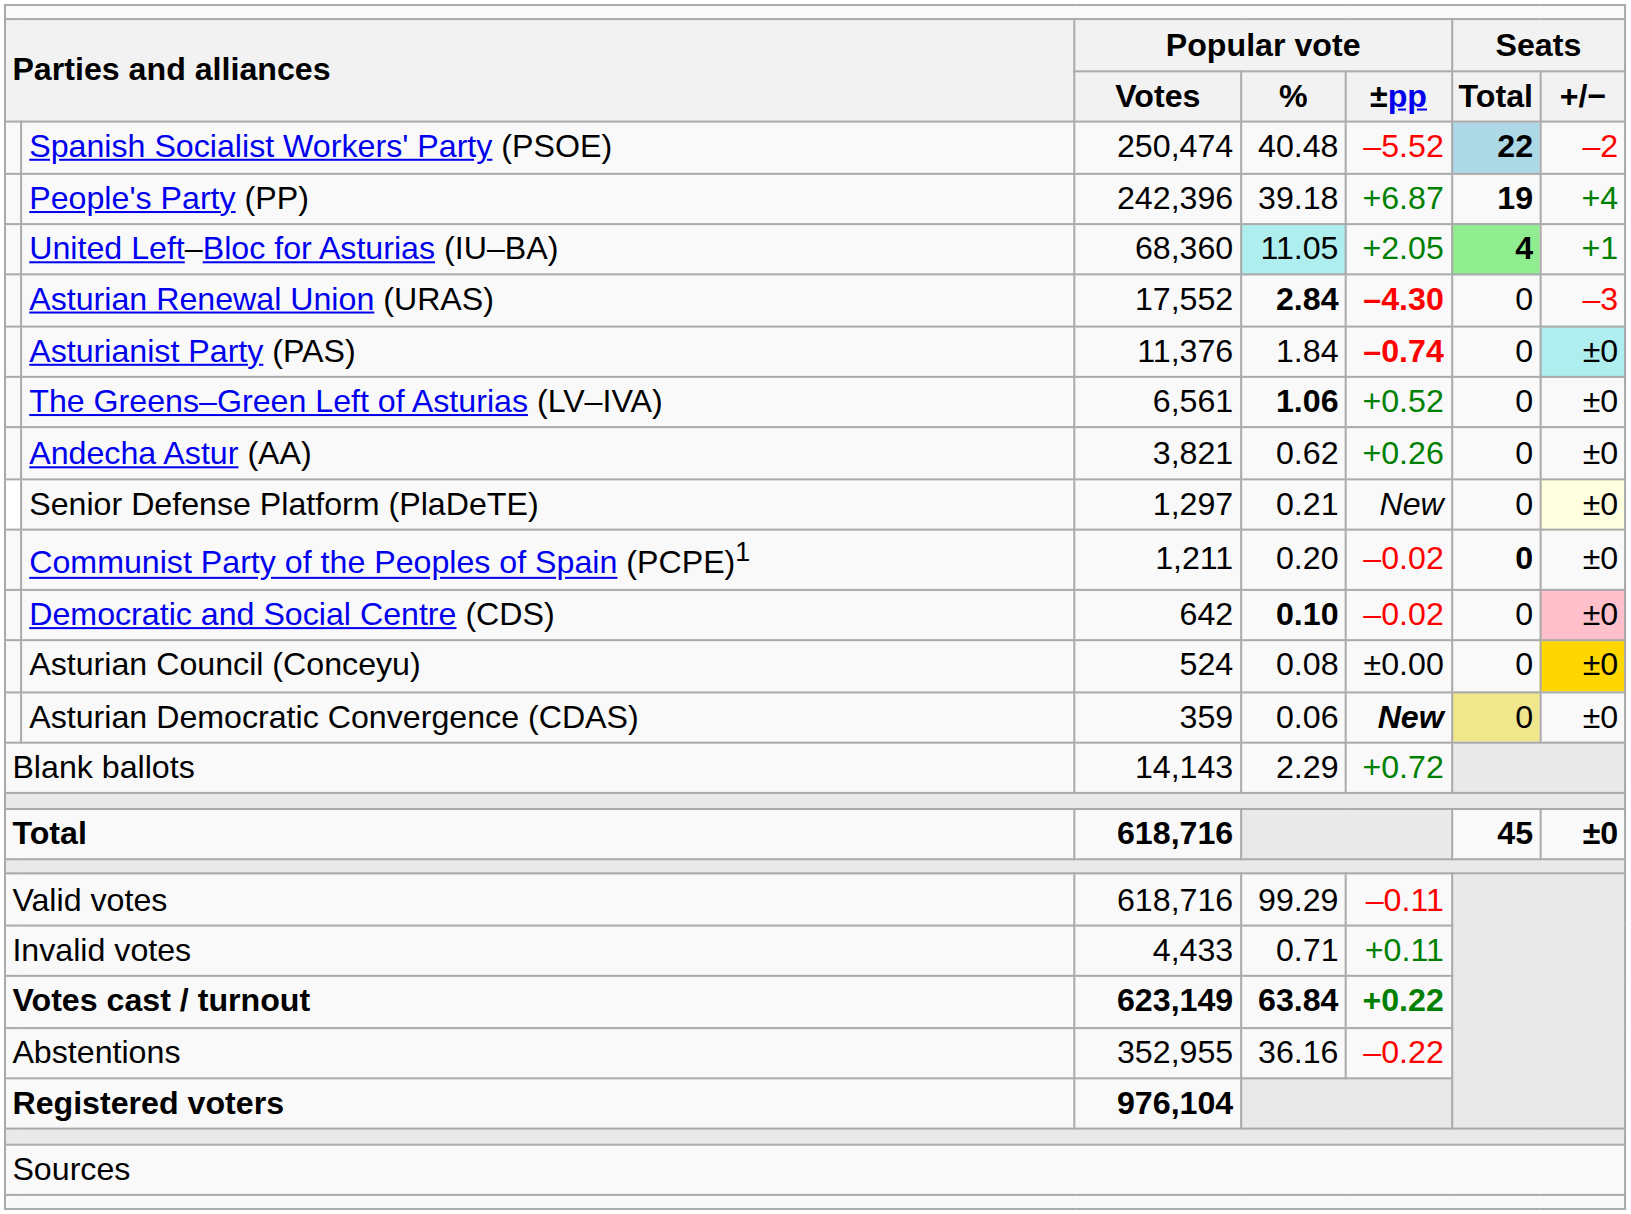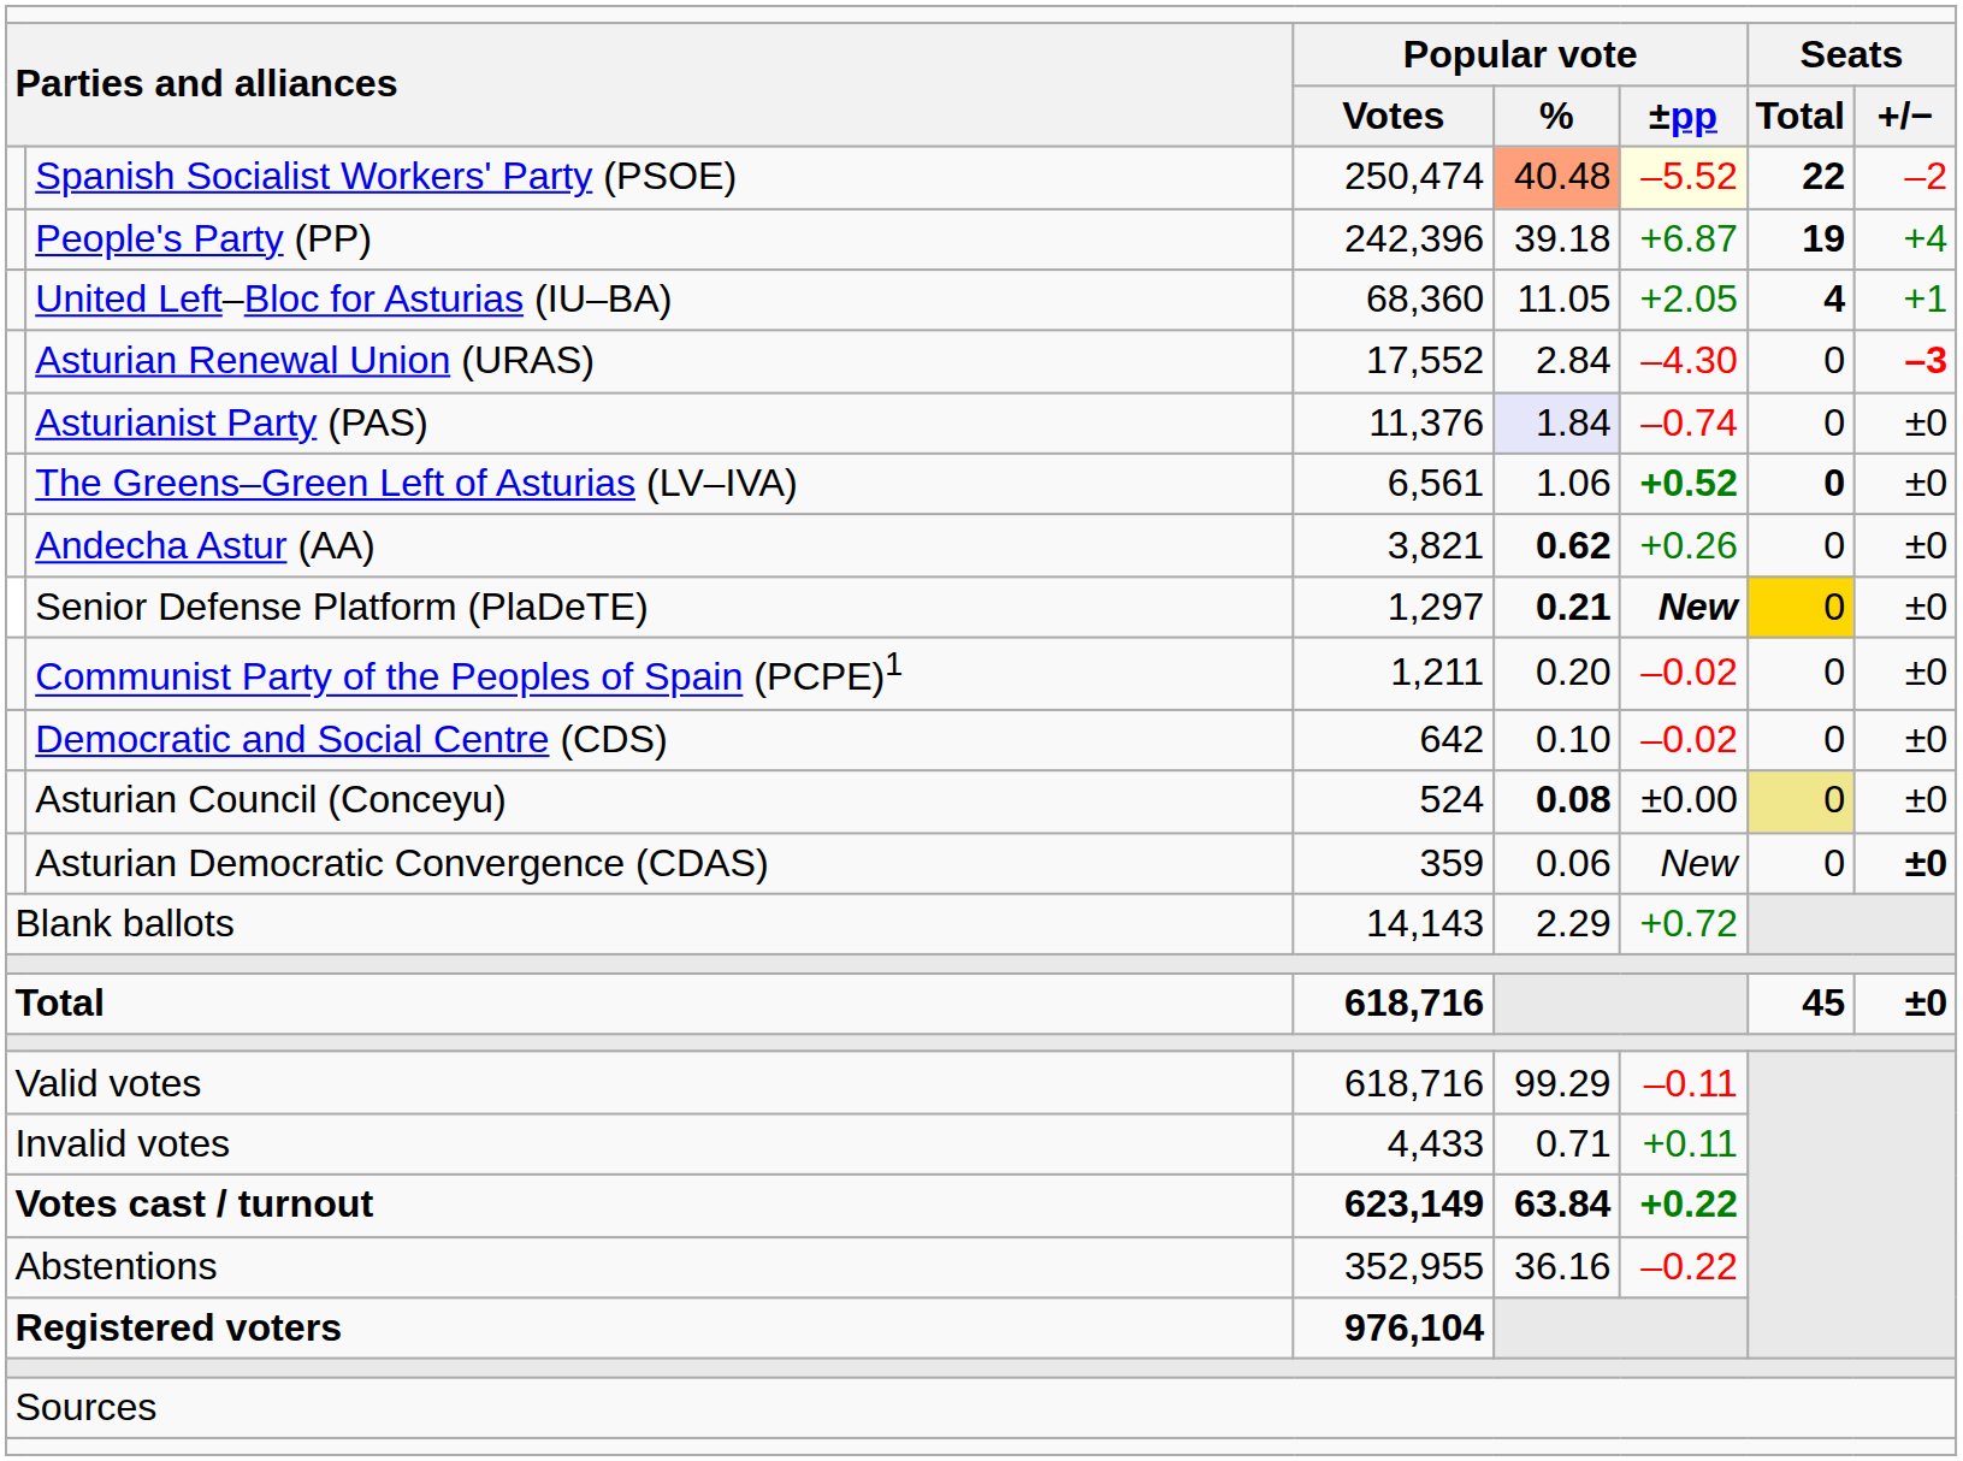Spanish Socialist Workers' Party (PSOE) | column 4: no background -> lightsalmon background
Spanish Socialist Workers' Party (PSOE) | column 5: no background -> lightyellow background
Spanish Socialist Workers' Party (PSOE) | column 6: lightblue background -> no background
United Left–Bloc for Asturias (IU–BA) | column 4: paleturquoise background -> no background
United Left–Bloc for Asturias (IU–BA) | column 6: lightgreen background -> no background
Asturian Renewal Union (URAS) | column 4: bold -> normal
Asturian Renewal Union (URAS) | column 5: bold -> normal
Asturian Renewal Union (URAS) | column 7: normal -> bold
Asturianist Party (PAS) | column 4: no background -> lavender background
Asturianist Party (PAS) | column 5: bold -> normal
Asturianist Party (PAS) | column 7: paleturquoise background -> no background
The Greens–Green Left of Asturias (LV–IVA) | column 4: bold -> normal
The Greens–Green Left of Asturias (LV–IVA) | column 5: normal -> bold
The Greens–Green Left of Asturias (LV–IVA) | column 6: normal -> bold
Andecha Astur (AA) | column 4: normal -> bold
Senior Defense Platform (PlaDeTE) | column 4: normal -> bold
Senior Defense Platform (PlaDeTE) | column 5: normal -> bold
Senior Defense Platform (PlaDeTE) | column 6: no background -> gold background
Senior Defense Platform (PlaDeTE) | column 7: lightyellow background -> no background
Communist Party of the Peoples of Spain (PCPE)1 | column 6: bold -> normal
Democratic and Social Centre (CDS) | column 4: bold -> normal
Democratic and Social Centre (CDS) | column 7: pink background -> no background
Asturian Council (Conceyu) | column 4: normal -> bold
Asturian Council (Conceyu) | column 6: no background -> khaki background
Asturian Council (Conceyu) | column 7: gold background -> no background
Asturian Democratic Convergence (CDAS) | column 5: bold -> normal
Asturian Democratic Convergence (CDAS) | column 6: khaki background -> no background
Asturian Democratic Convergence (CDAS) | column 7: normal -> bold
